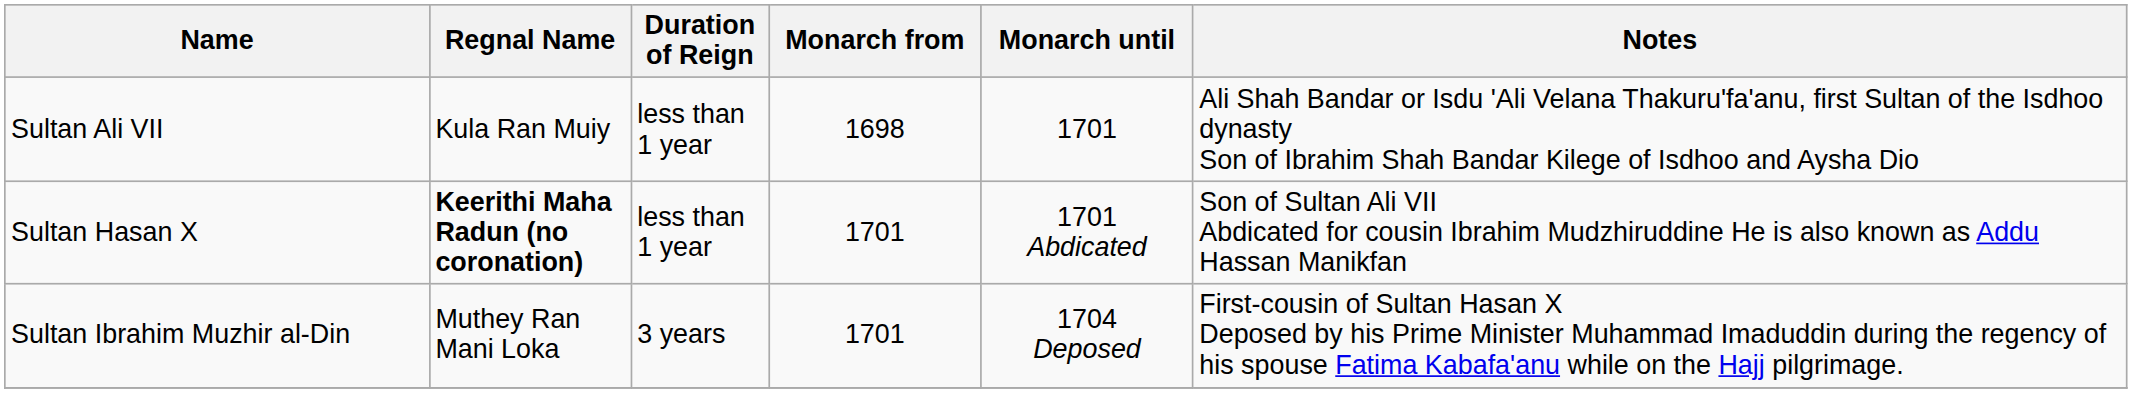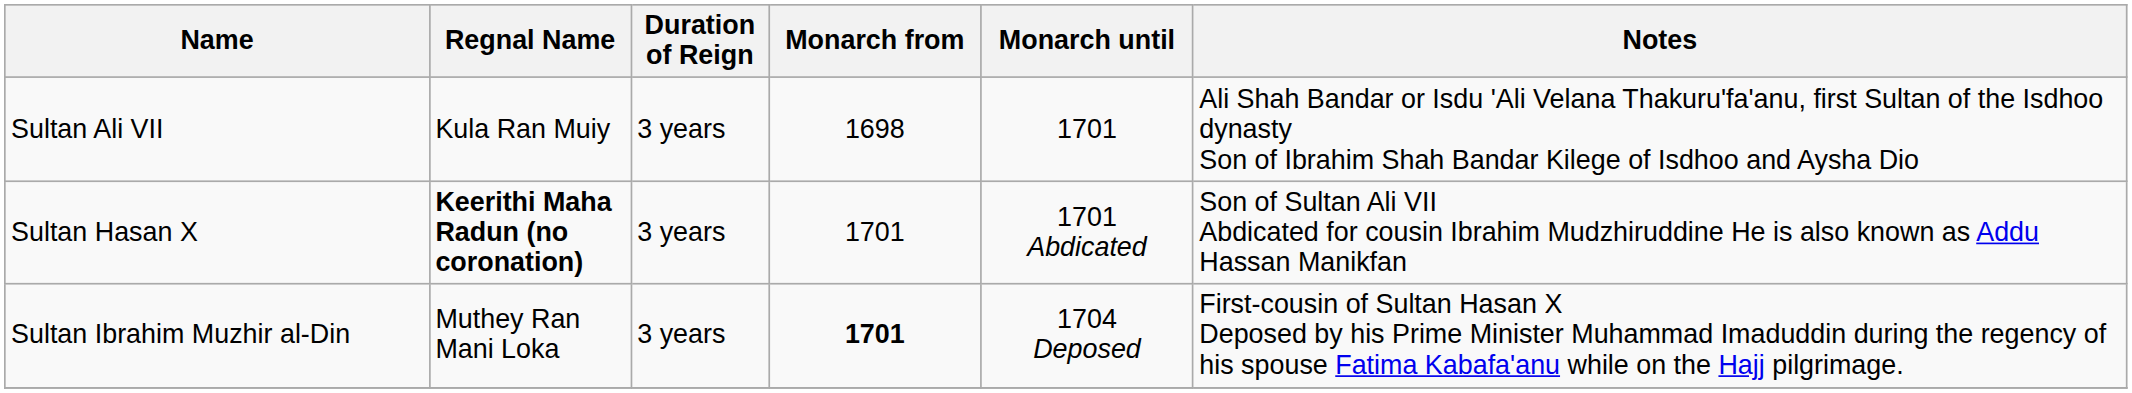Sultan Ali VII | Duration of Reign: less than 1 year -> 3 years
Sultan Hasan X | Duration of Reign: less than 1 year -> 3 years
Sultan Ibrahim Muzhir al-Din | Monarch from: normal -> bold
